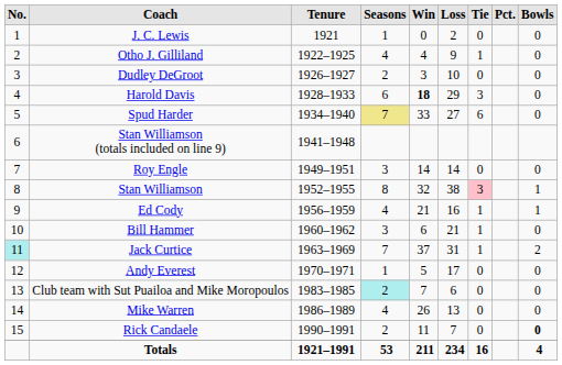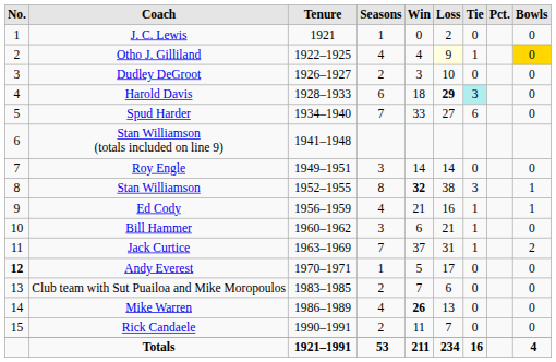Otho J. Gilliland | Loss: no background -> lightyellow background
Otho J. Gilliland | Bowls: no background -> gold background
Harold Davis | Win: bold -> normal
Harold Davis | Loss: normal -> bold
Harold Davis | Tie: no background -> paleturquoise background
Spud Harder | Seasons: khaki background -> no background
Stan Williamson | Win: normal -> bold
Stan Williamson | Tie: pink background -> no background
Jack Curtice | No.: paleturquoise background -> no background
Andy Everest | No.: normal -> bold
Club team with Sut Puailoa and Mike Moropoulos | Seasons: paleturquoise background -> no background
Mike Warren | Win: normal -> bold
Rick Candaele | Bowls: bold -> normal
